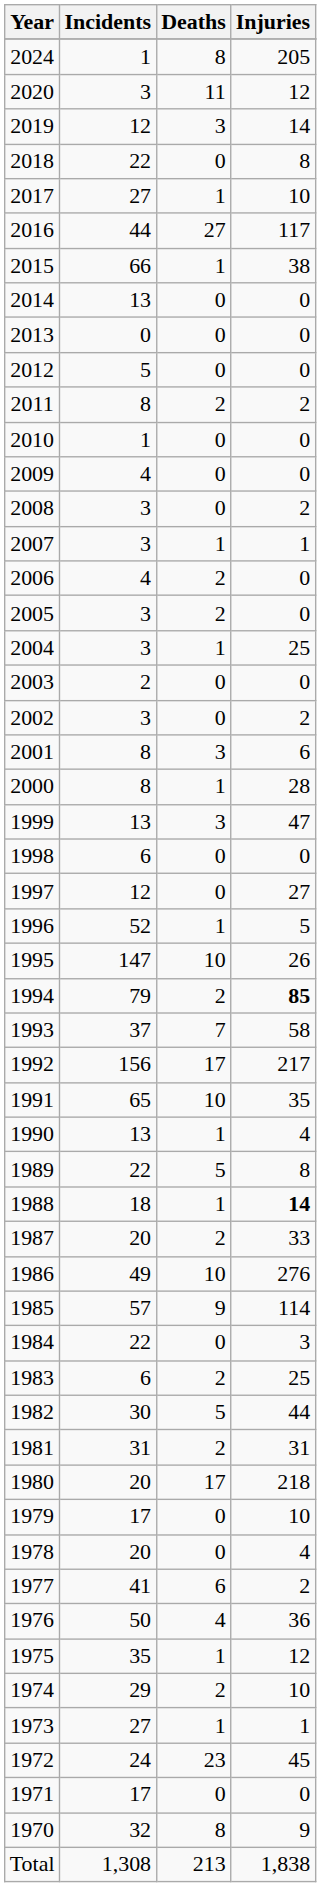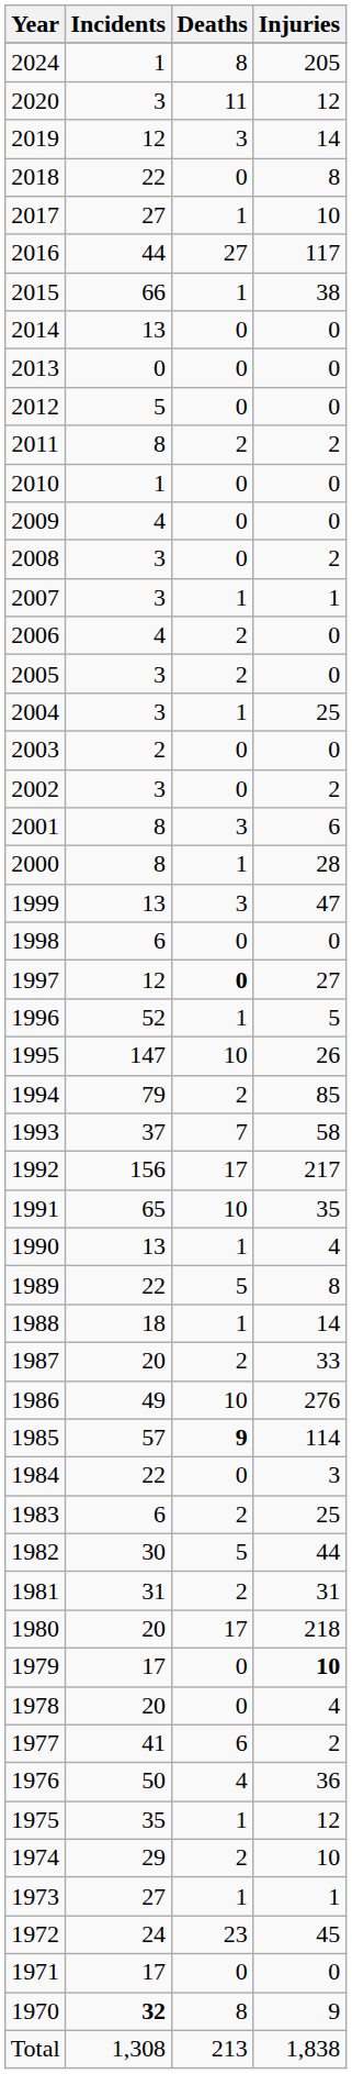1997 | Deaths: normal -> bold
1994 | Injuries: bold -> normal
1988 | Injuries: bold -> normal
1985 | Deaths: normal -> bold
1979 | Injuries: normal -> bold
1970 | Incidents: normal -> bold
